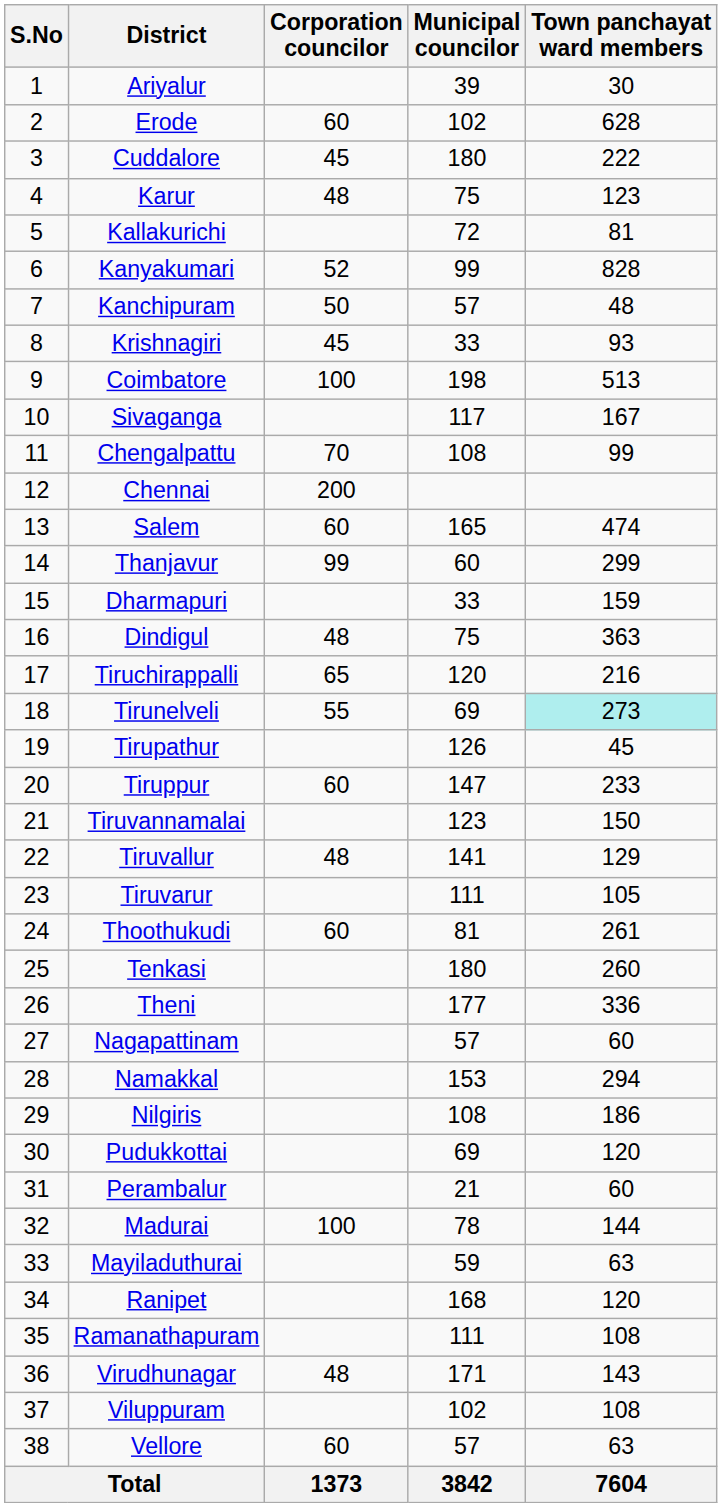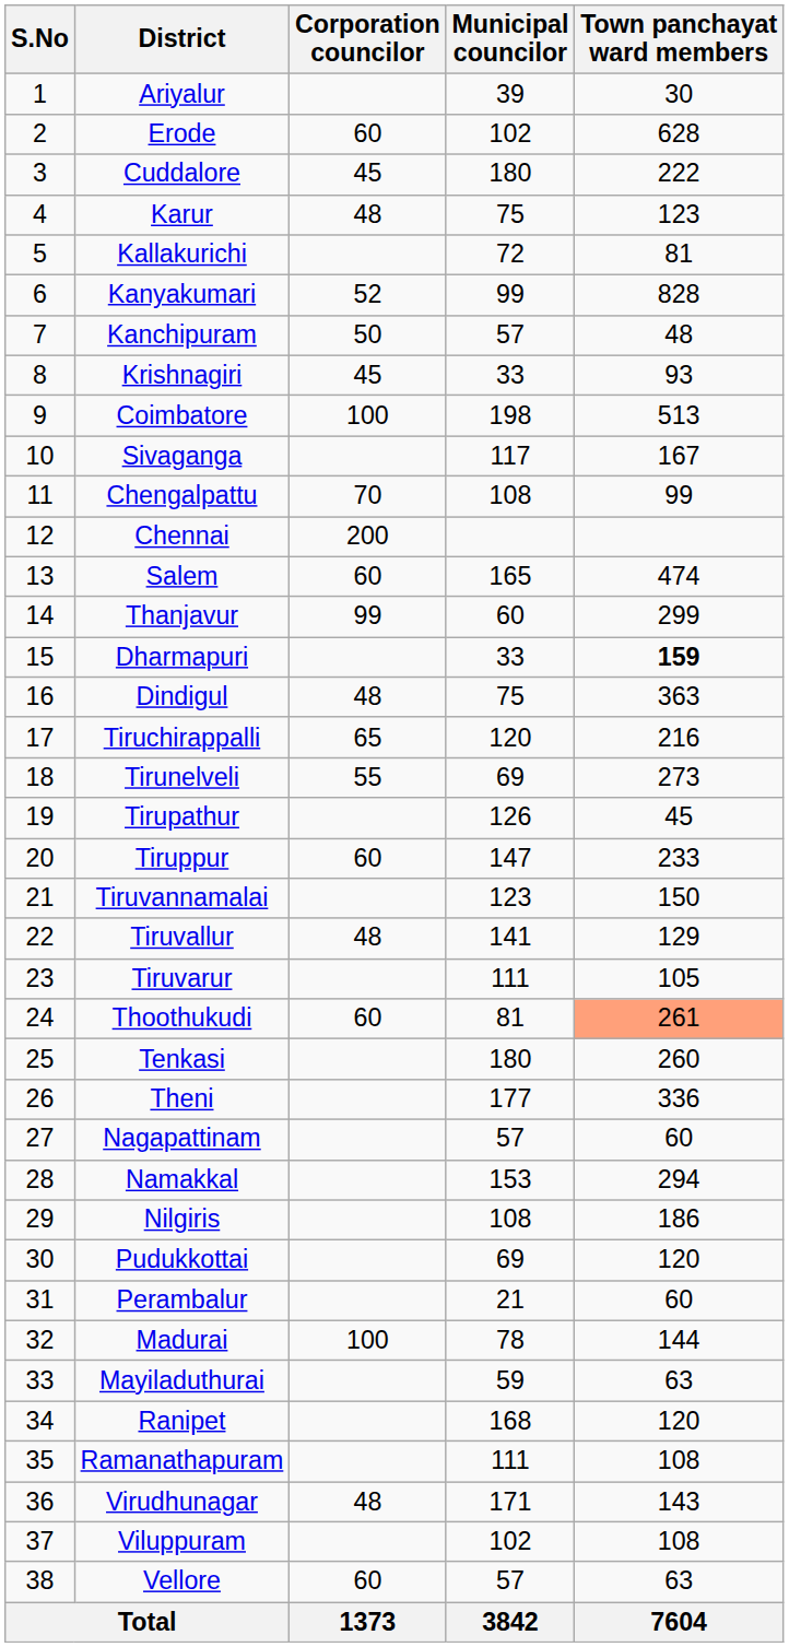Dharmapuri | Town panchayat ward members: normal -> bold
Tirunelveli | Town panchayat ward members: paleturquoise background -> no background
Thoothukudi | Town panchayat ward members: no background -> lightsalmon background
